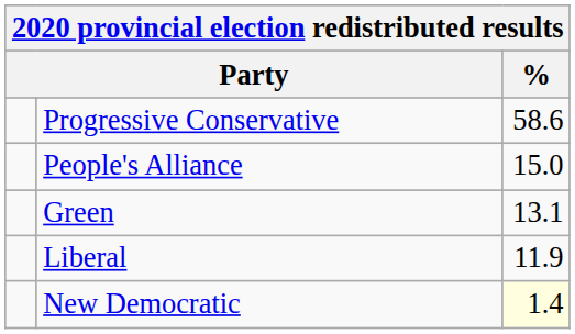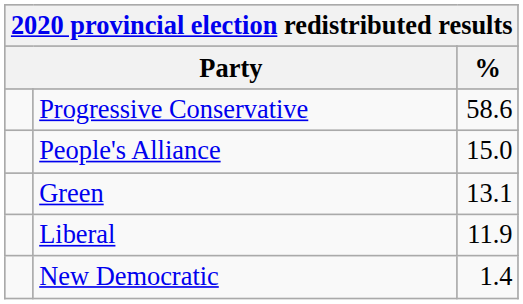New Democratic | %: lightyellow background -> no background
